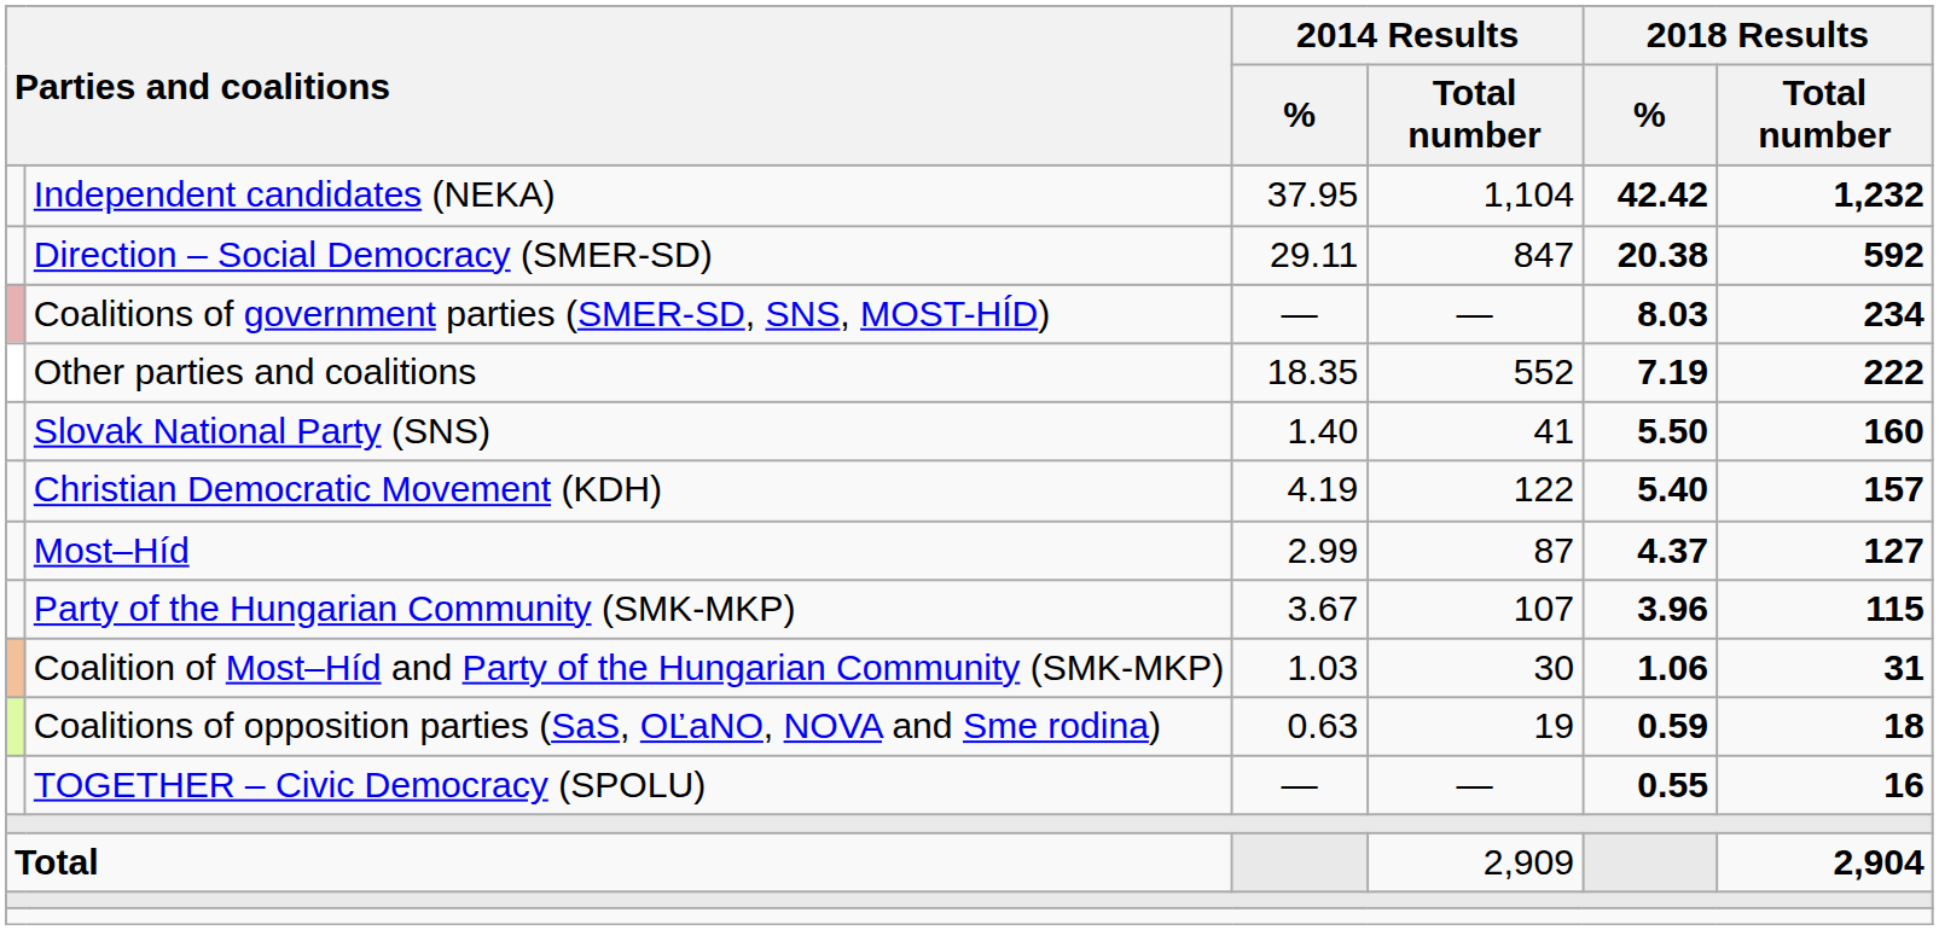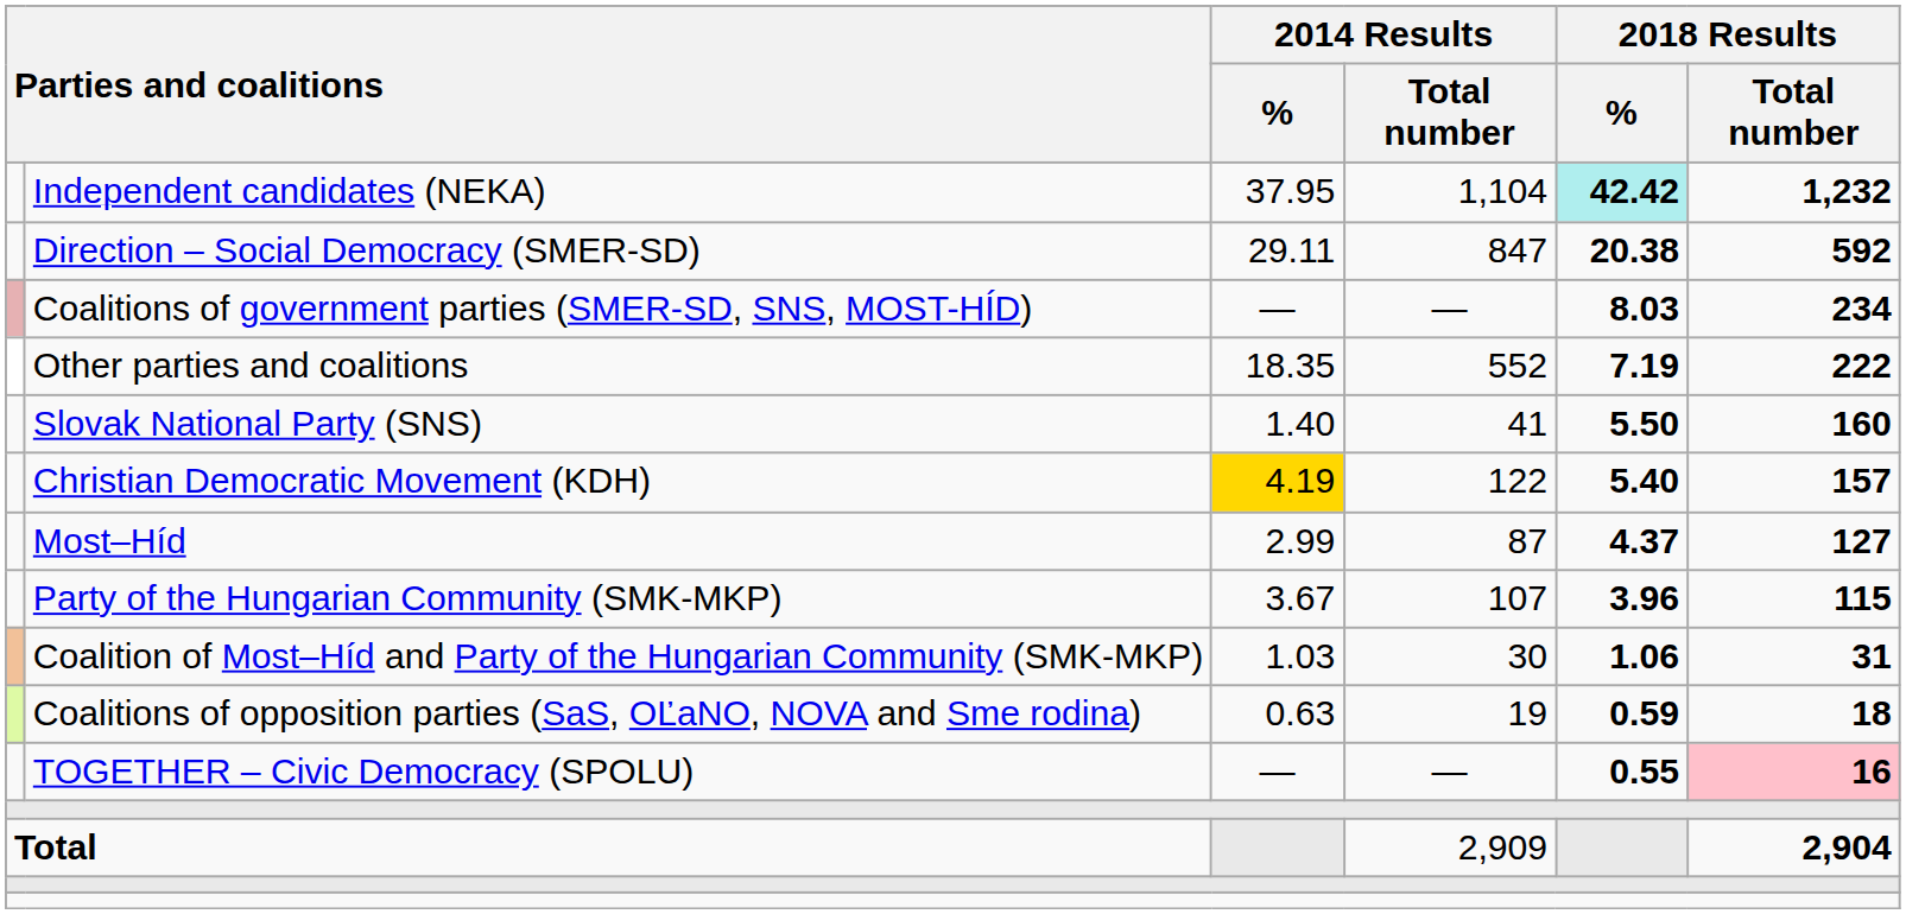Independent candidates (NEKA) | 2018 Results / %: no background -> paleturquoise background
Christian Democratic Movement (KDH) | 2014 Results / %: no background -> gold background
TOGETHER – Civic Democracy (SPOLU) | 2018 Results / Total number: no background -> pink background
